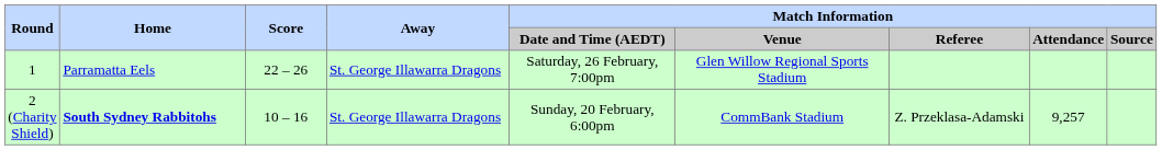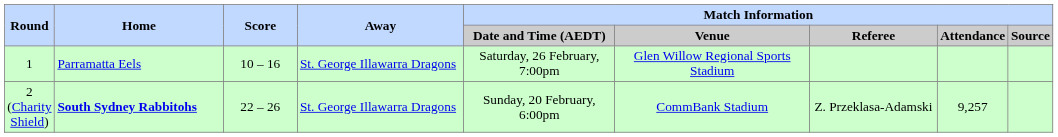1 | Score: 22 – 26 -> 10 – 16
2 (Charity Shield) | Score: 10 – 16 -> 22 – 26
